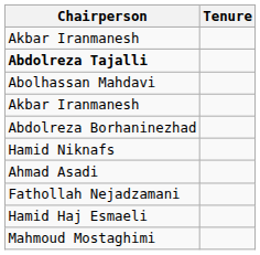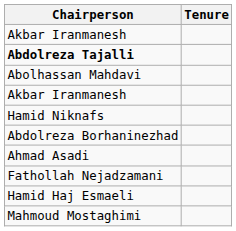row 6 | Chairperson: Abdolreza Borhaninezhad -> Hamid Niknafs
row 7 | Chairperson: Hamid Niknafs -> Abdolreza Borhaninezhad
